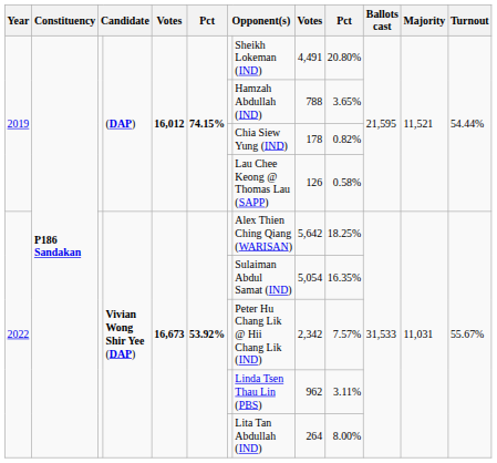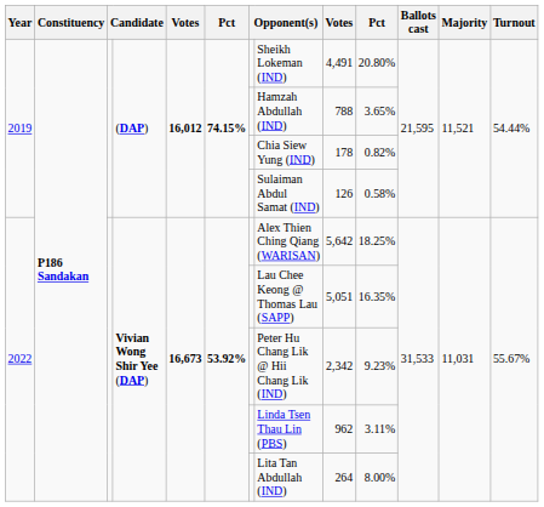row 5 | column 8: Lau Chee Keong @ Thomas Lau (SAPP) -> Sulaiman Abdul Samat (IND)
row 7 | column 8: Sulaiman Abdul Samat (IND) -> Lau Chee Keong @ Thomas Lau (SAPP)
row 7 | column 9: 5,054 -> 5,051
row 8 | column 10: 7.57% -> 9.23%
